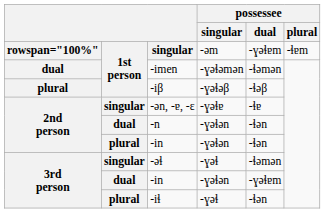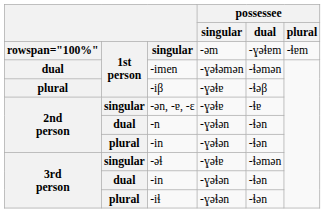-iβ | possessee / singular: -ɣəɬəβ -> -ɣəɬɐ
-əɬ | possessee / singular: -ɣəɬ -> -ɣəɬɐ
3rd person / -in | possessee / dual: -ɣəɬɐm -> -ɬən
-iɬ | possessee / singular: -ɣəɬ -> -ɣəɬən
